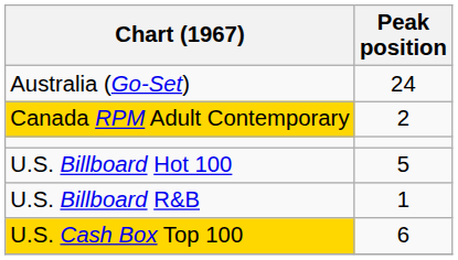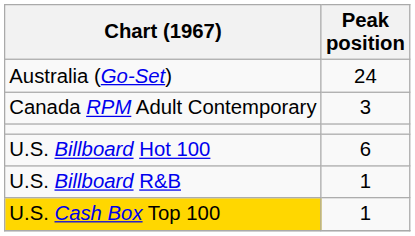row 3 | Chart (1967): gold background -> no background
row 3 | Peak position: 2 -> 3
row 5 | Peak position: 5 -> 6
row 7 | Peak position: 6 -> 1
